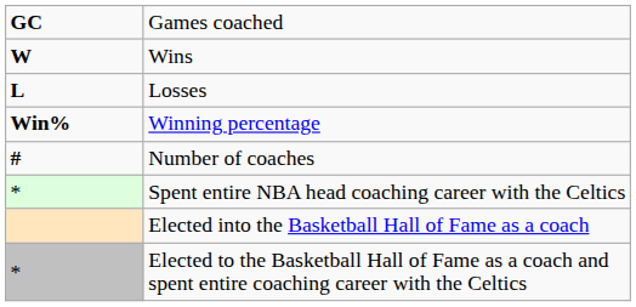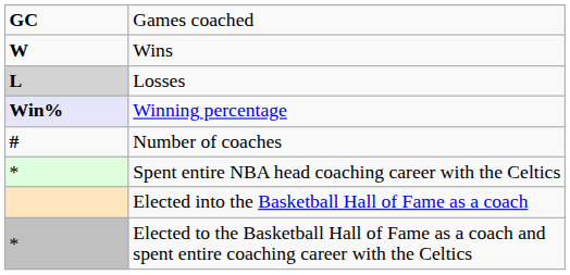Losses | column 1: no background -> lightgrey background
Winning percentage | column 1: no background -> lavender background
